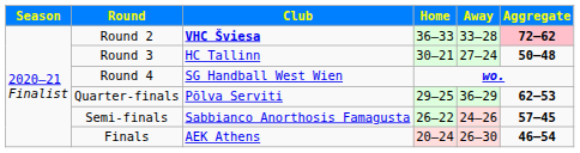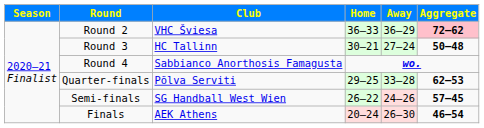Round 2 | Club: bold -> normal
Round 2 | Away: 33–28 -> 36–29
Round 4 | Club: SG Handball West Wien -> Sabbianco Anorthosis Famagusta
Quarter-finals | Away: 36–29 -> 33–28
Semi-finals | Club: Sabbianco Anorthosis Famagusta -> SG Handball West Wien
